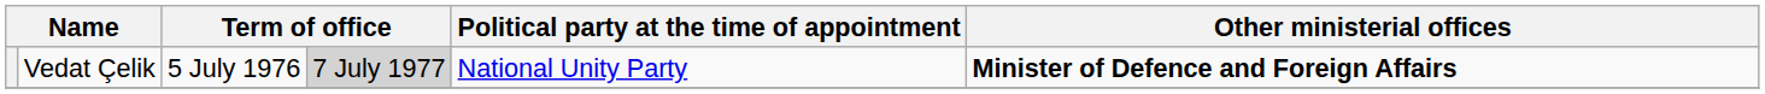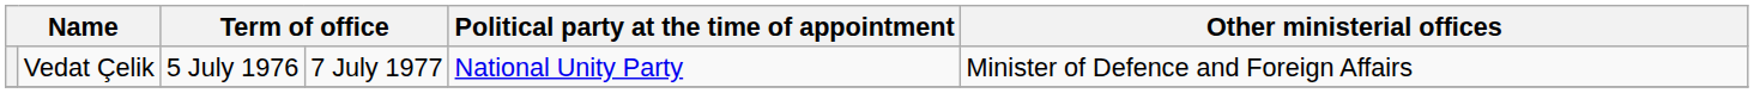Vedat Çelik | column 4: lightgrey background -> no background
Vedat Çelik | Other ministerial offices: bold -> normal
